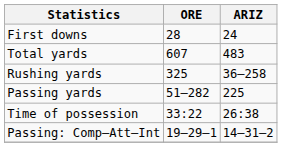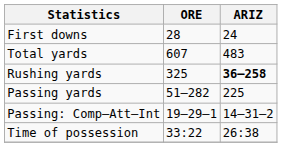Rushing yards | ARIZ: normal -> bold
rows swapped: Passing: Comp–Att–Int <-> Time of possession
